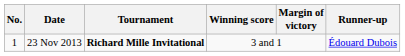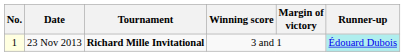23 Nov 2013 | No.: no background -> lightyellow background
23 Nov 2013 | Runner-up: no background -> paleturquoise background
